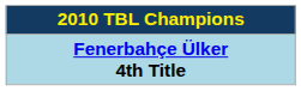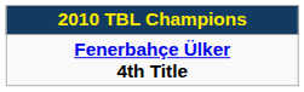row 2 | column 1: lightblue background -> no background
